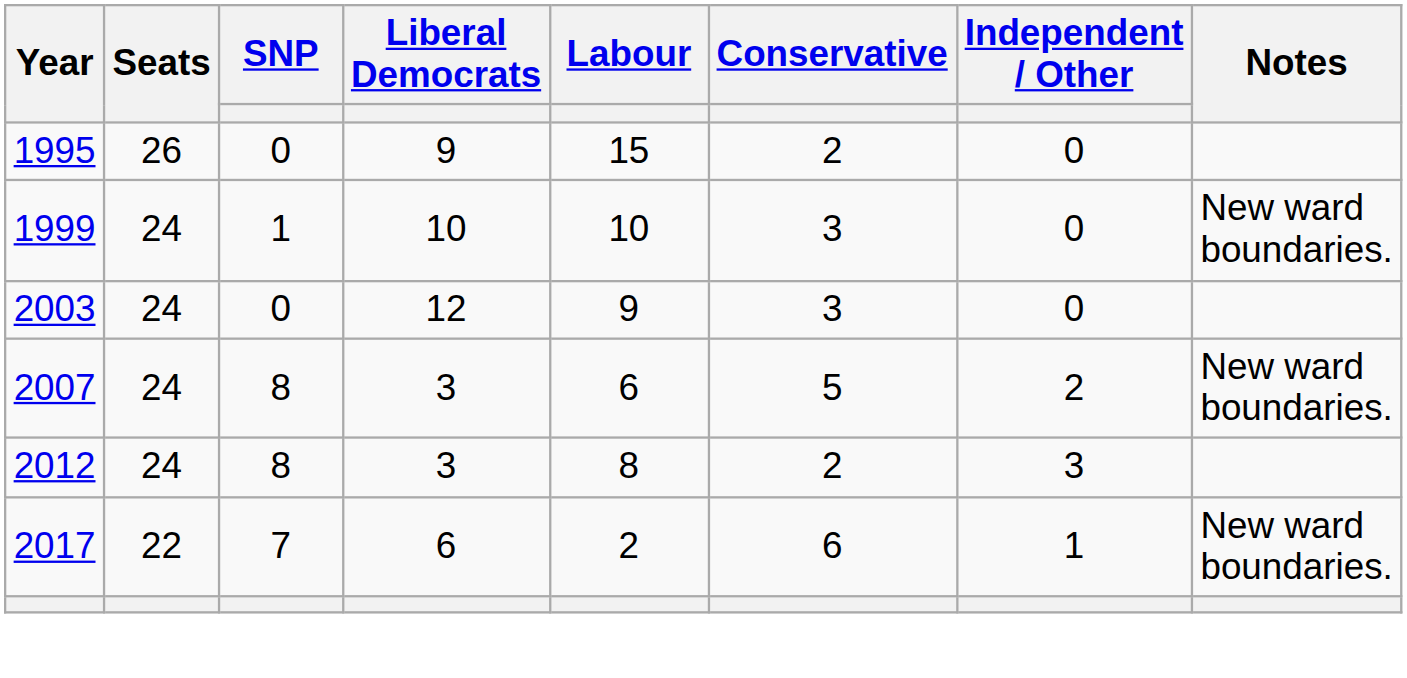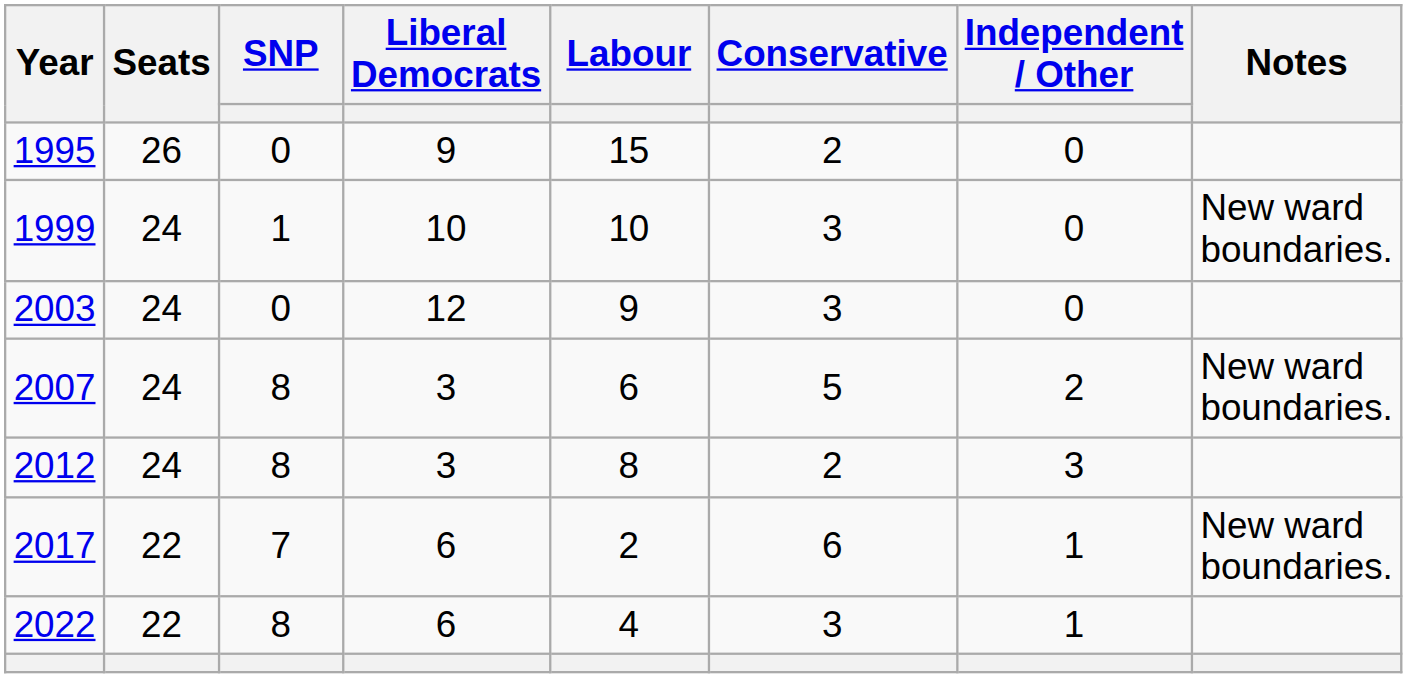+ row: 2022 | 22 | 8 | 6 | 4 | 3 | 1
